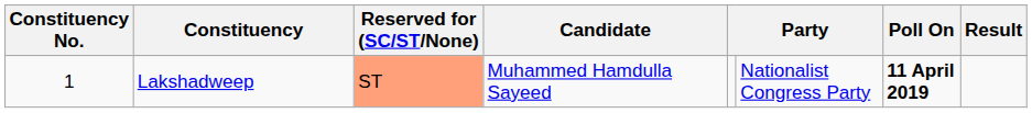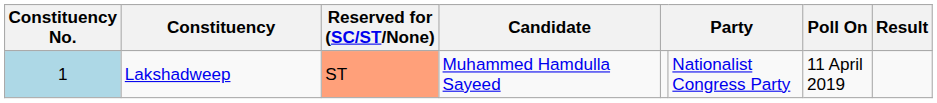Lakshadweep | Constituency No.: no background -> lightblue background
Lakshadweep | Poll On: bold -> normal
